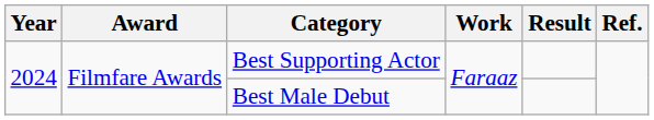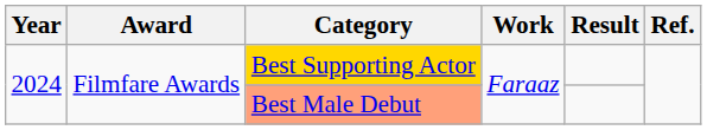Best Supporting Actor | Category: no background -> gold background
Best Male Debut | Category: no background -> lightsalmon background
